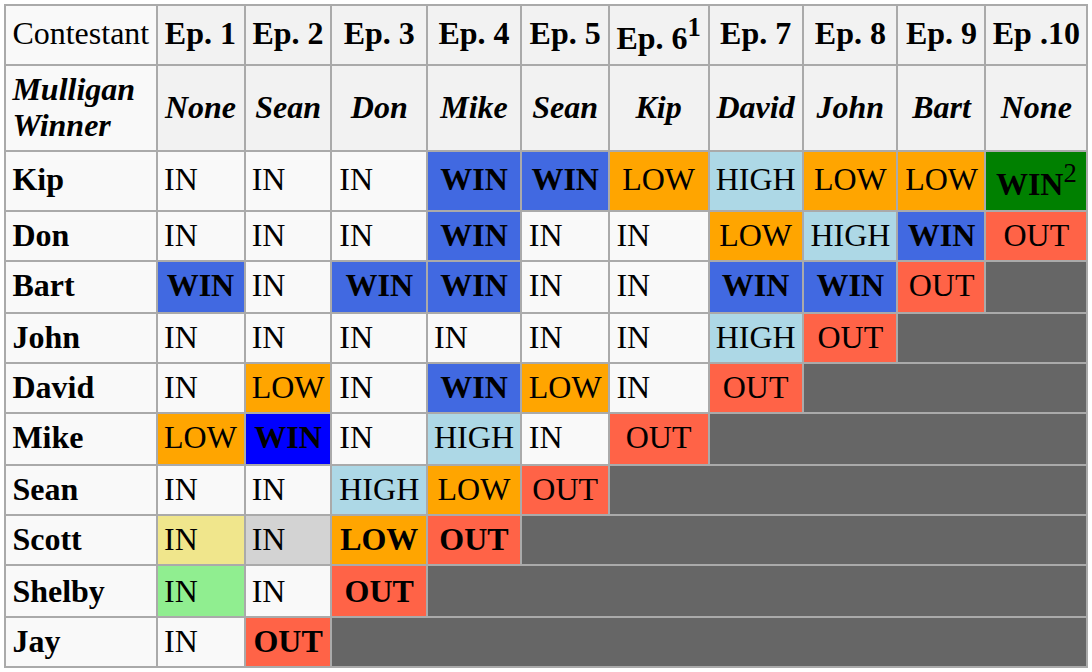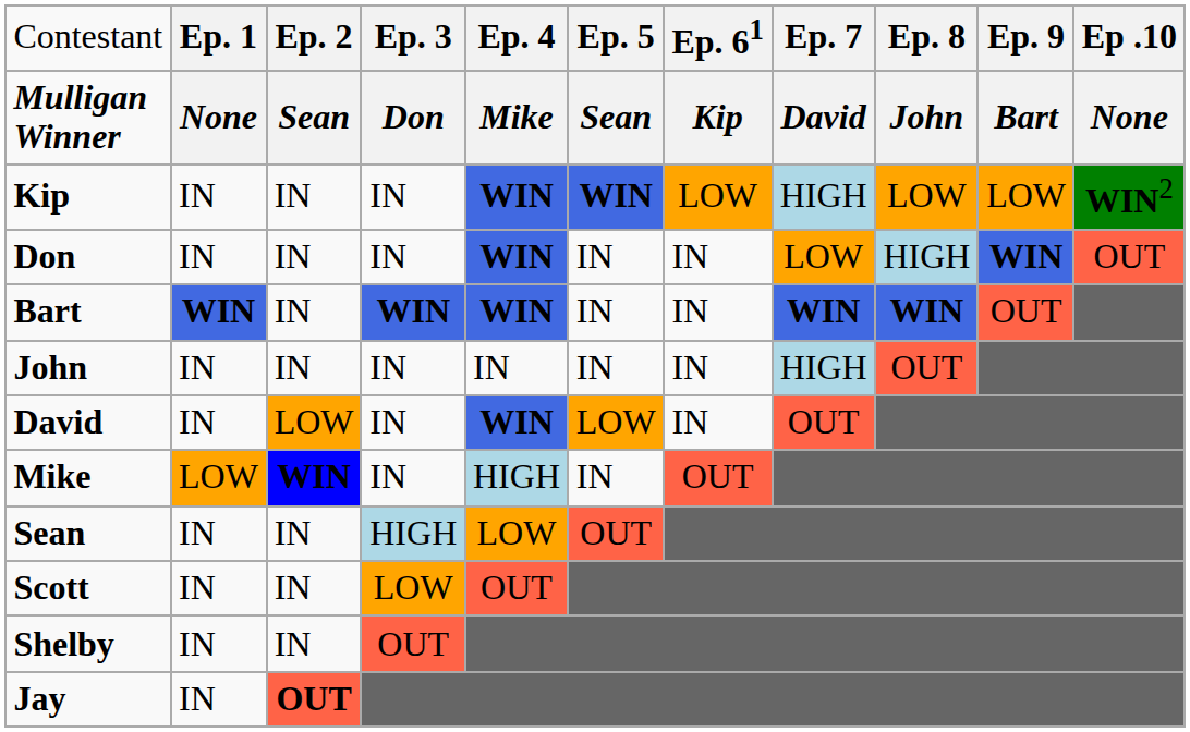Scott | column 2: khaki background -> no background
Scott | column 3: lightgrey background -> no background
Scott | column 4: bold -> normal
Scott | column 5: bold -> normal
Shelby | column 2: lightgreen background -> no background
Shelby | column 4: bold -> normal
